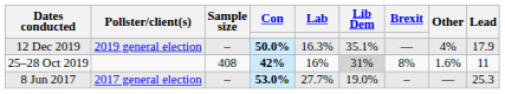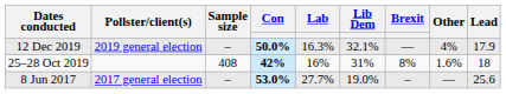12 Dec 2019 | Lib Dem: 35.1% -> 32.1%
25–28 Oct 2019 | Lib Dem: lightgrey background -> no background
25–28 Oct 2019 | Lead: 11 -> 18
8 Jun 2017 | Lead: 25.3 -> 25.6
